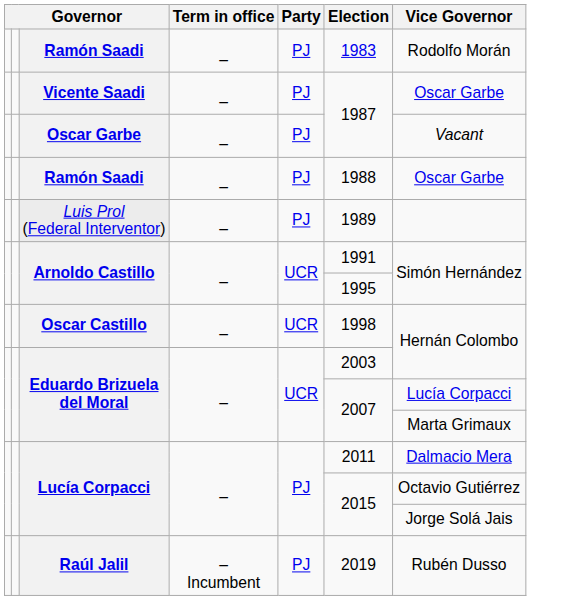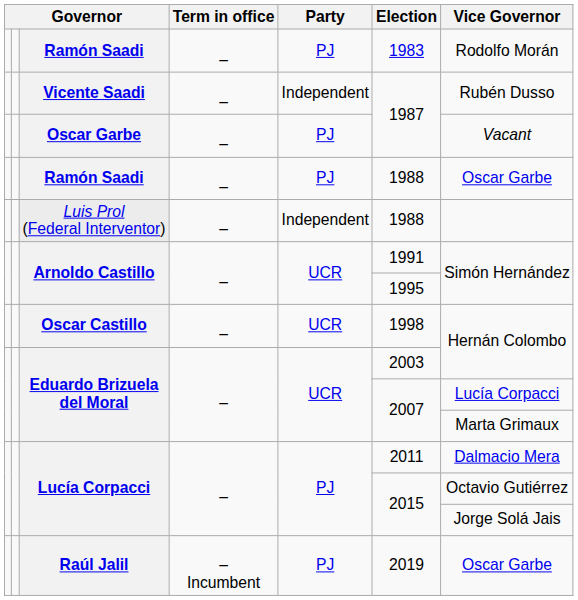Vicente Saadi | Party: PJ -> Independent
Vicente Saadi | Vice Governor: Oscar Garbe -> Rubén Dusso
Luis Prol (Federal Interventor) | Party: PJ -> Independent
Luis Prol (Federal Interventor) | Election: 1989 -> 1988
Raúl Jalil | Vice Governor: Rubén Dusso -> Oscar Garbe
